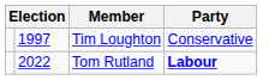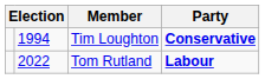Tim Loughton | column 2: 1997 -> 1994
Tim Loughton | Party: normal -> bold
